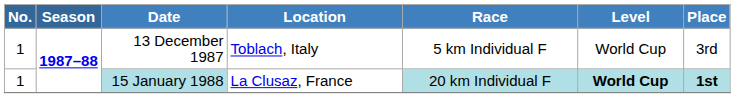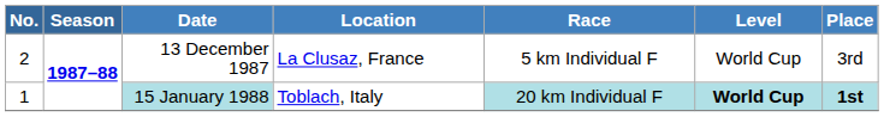13 December 1987 | No.: 1 -> 2
13 December 1987 | Location: Toblach, Italy -> La Clusaz, France
15 January 1988 | Location: La Clusaz, France -> Toblach, Italy
